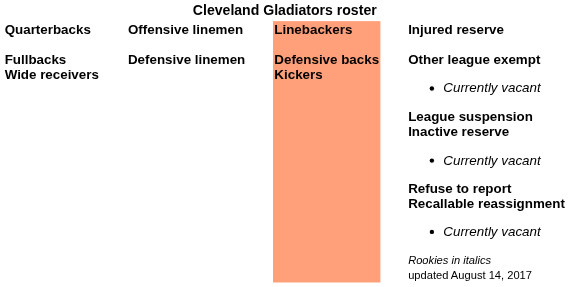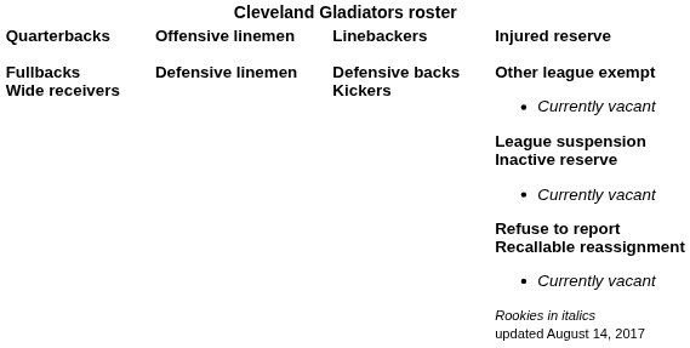Quarterbacks Fullbacks Wide receivers | column 3: lightsalmon background -> no background
